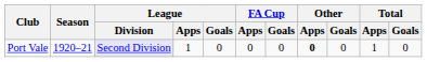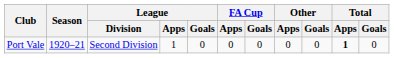Port Vale | League / Division: lavender background -> no background
Port Vale | Other / Apps: bold -> normal
Port Vale | Total / Apps: normal -> bold
